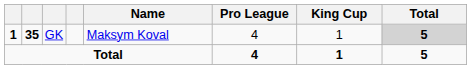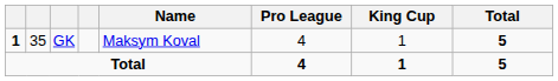row 2 | column 2: bold -> normal
row 2 | Total: lightgrey background -> no background
